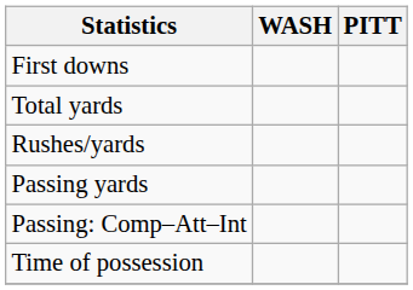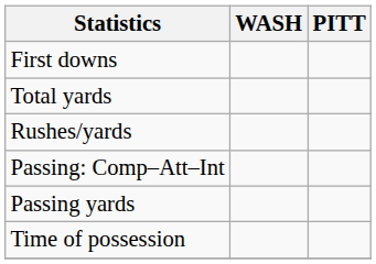rows swapped: Passing yards <-> Passing: Comp–Att–Int
